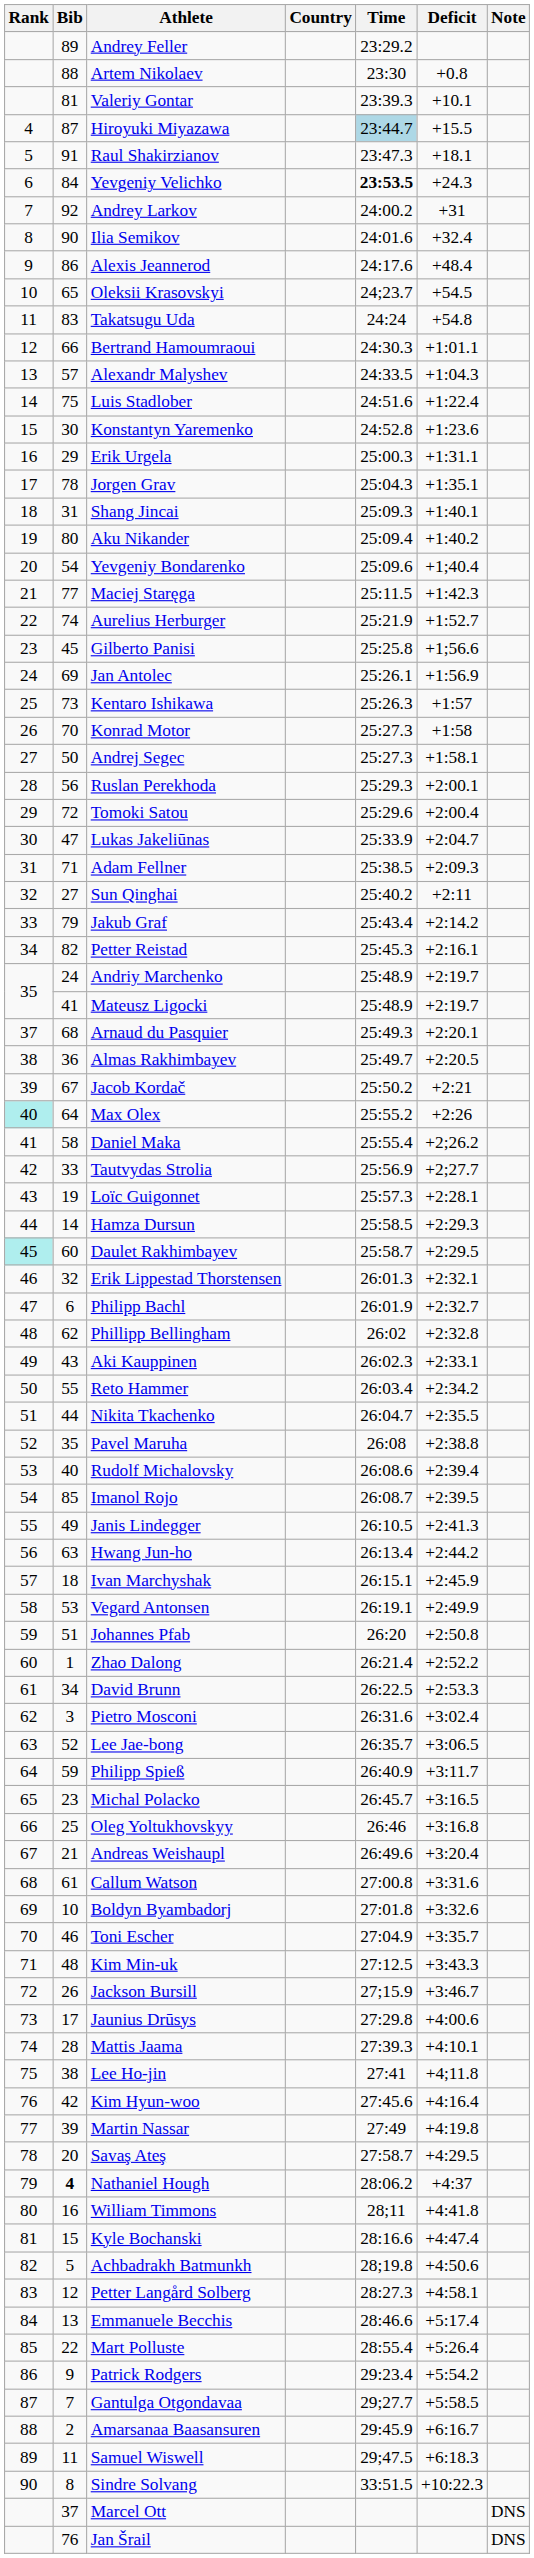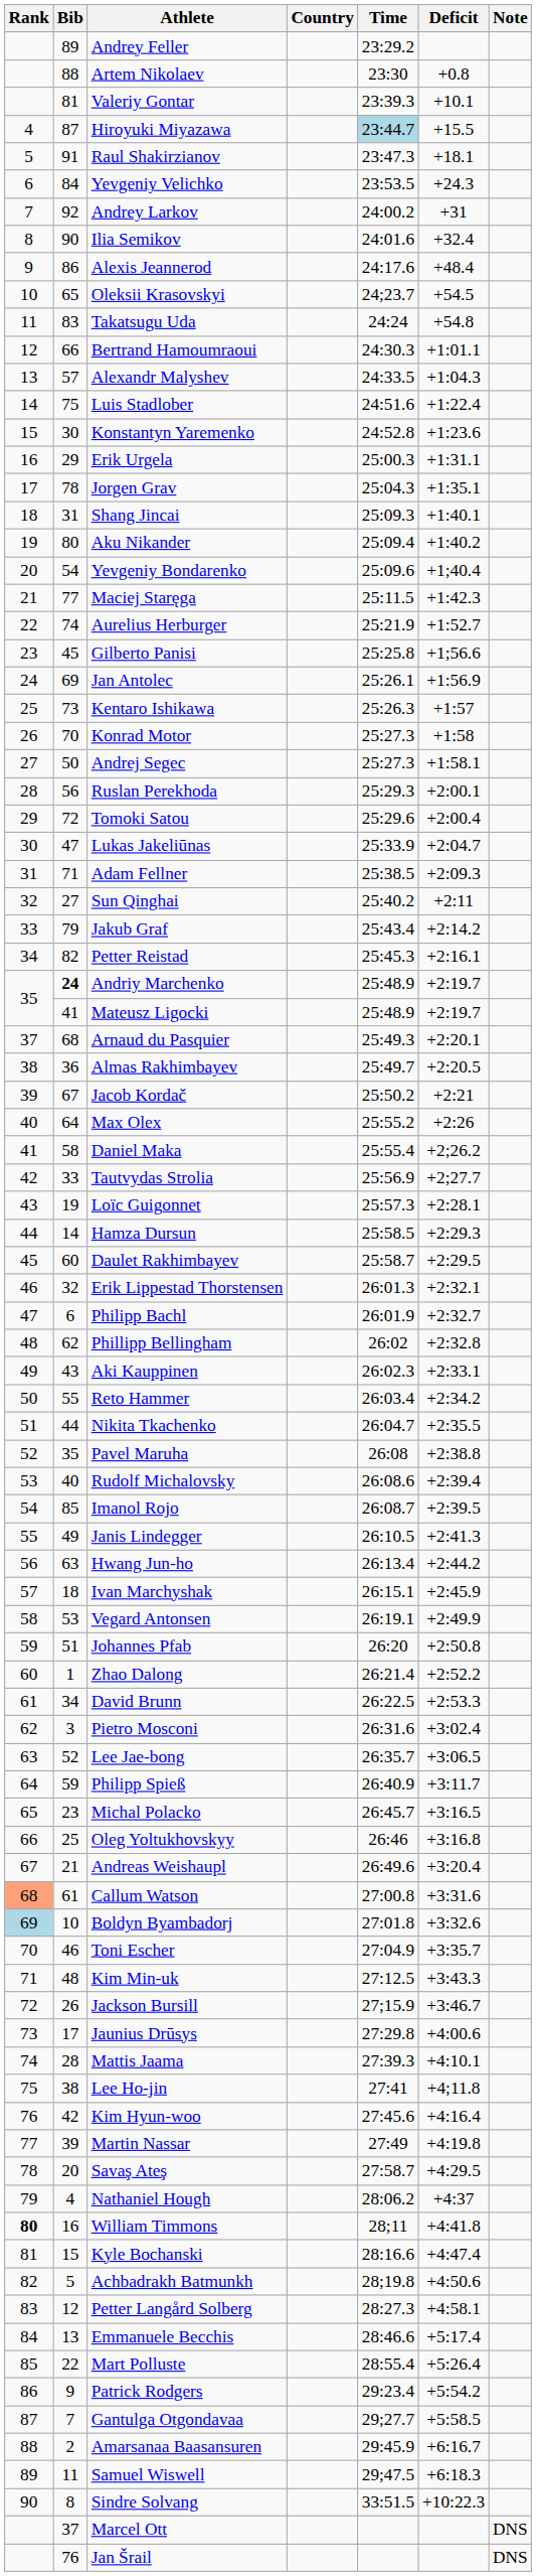Yevgeniy Velichko | Time: bold -> normal
Andriy Marchenko | Bib: normal -> bold
Max Olex | Rank: paleturquoise background -> no background
Daulet Rakhimbayev | Rank: paleturquoise background -> no background
Callum Watson | Rank: no background -> lightsalmon background
Boldyn Byambadorj | Rank: no background -> lightblue background
Nathaniel Hough | Bib: bold -> normal
William Timmons | Rank: normal -> bold
